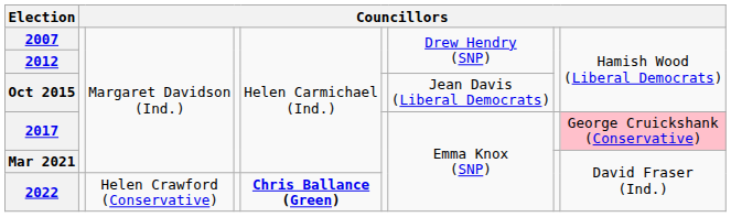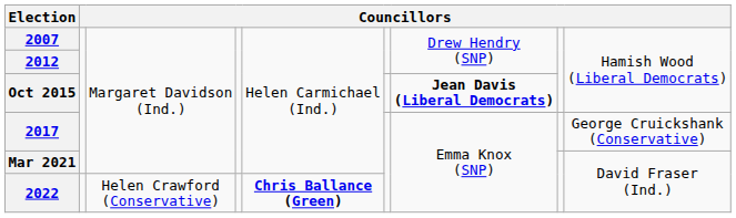Oct 2015 | column 7: normal -> bold
2017 | column 9: pink background -> no background
